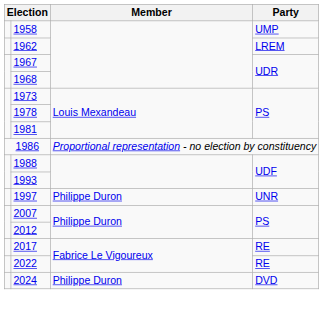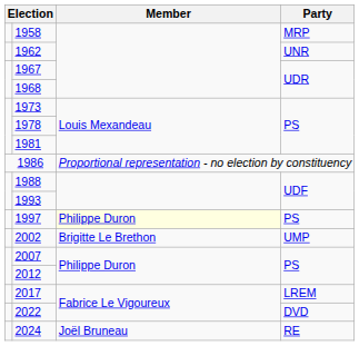1958 | Party: UMP -> MRP
1962 | Party: LREM -> UNR
1997 | Member: no background -> lightyellow background
1997 | Party: UNR -> PS
+ row: 2002 | Brigitte Le Brethon | UMP
2017 | Party: RE -> LREM
2022 | Party: RE -> DVD
2024 | Member: Philippe Duron -> Joël Bruneau
2024 | Party: DVD -> RE
